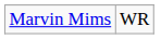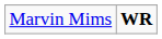Marvin Mims | column 2: normal -> bold
